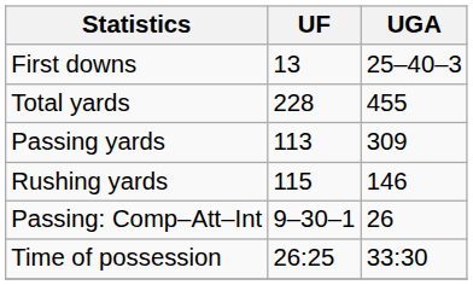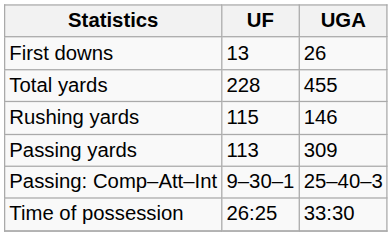First downs | UGA: 25–40–3 -> 26
rows swapped: Rushing yards <-> Passing yards
Passing: Comp–Att–Int | UGA: 26 -> 25–40–3
